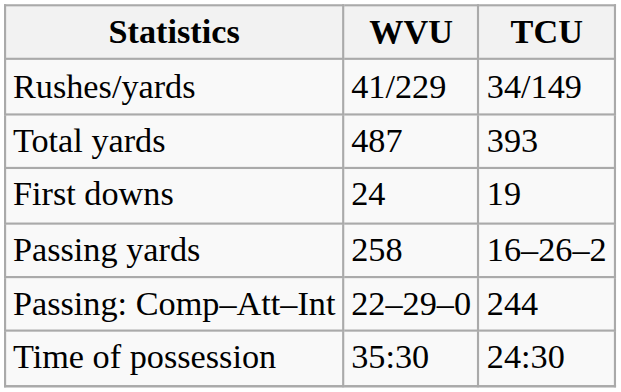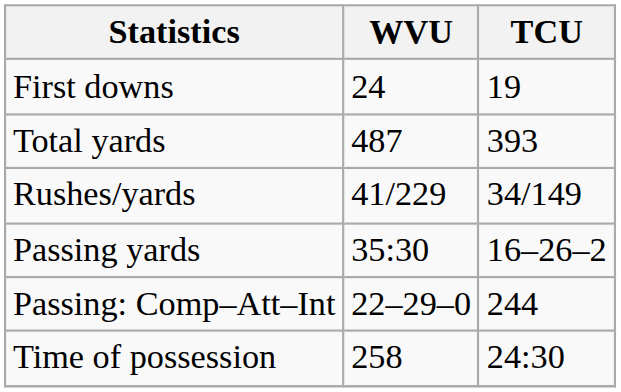rows swapped: First downs <-> Rushes/yards
Passing yards | WVU: 258 -> 35:30
Time of possession | WVU: 35:30 -> 258
